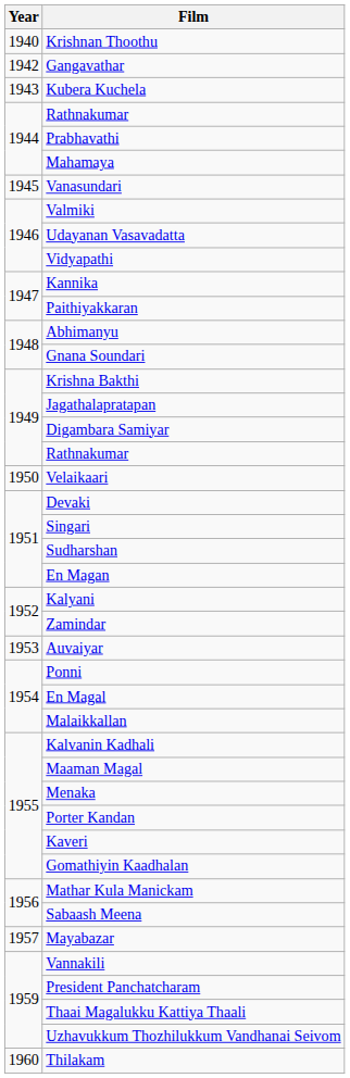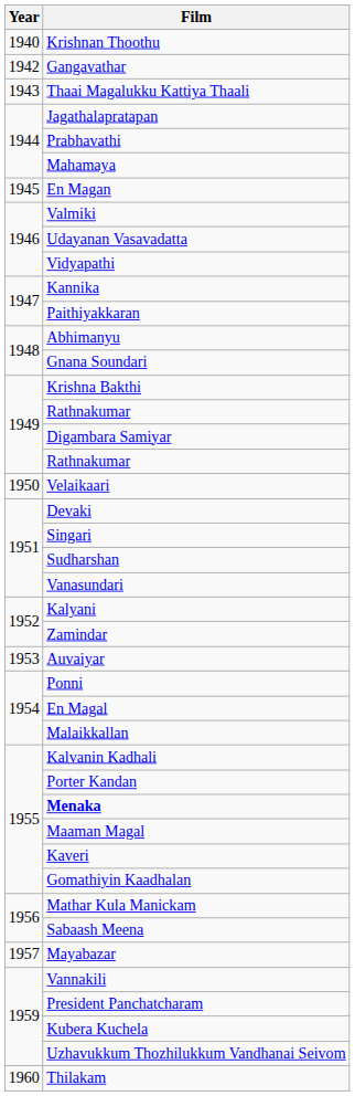row 4 | Film: Kubera Kuchela -> Thaai Magalukku Kattiya Thaali
row 5 | Film: Rathnakumar -> Jagathalapratapan
row 8 | Film: Vanasundari -> En Magan
row 17 | Film: Jagathalapratapan -> Rathnakumar
row 24 | Film: En Magan -> Vanasundari
row 32 | Film: Maaman Magal -> Porter Kandan
row 33 | Film: normal -> bold
row 34 | Film: Porter Kandan -> Maaman Magal
row 42 | Film: Thaai Magalukku Kattiya Thaali -> Kubera Kuchela
